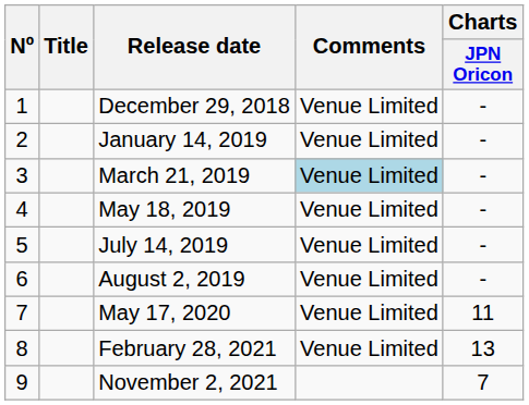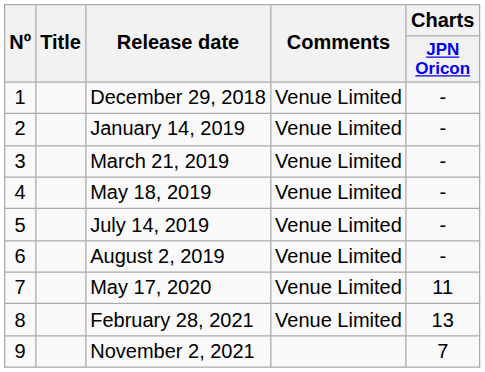March 21, 2019 | Comments: lightblue background -> no background
